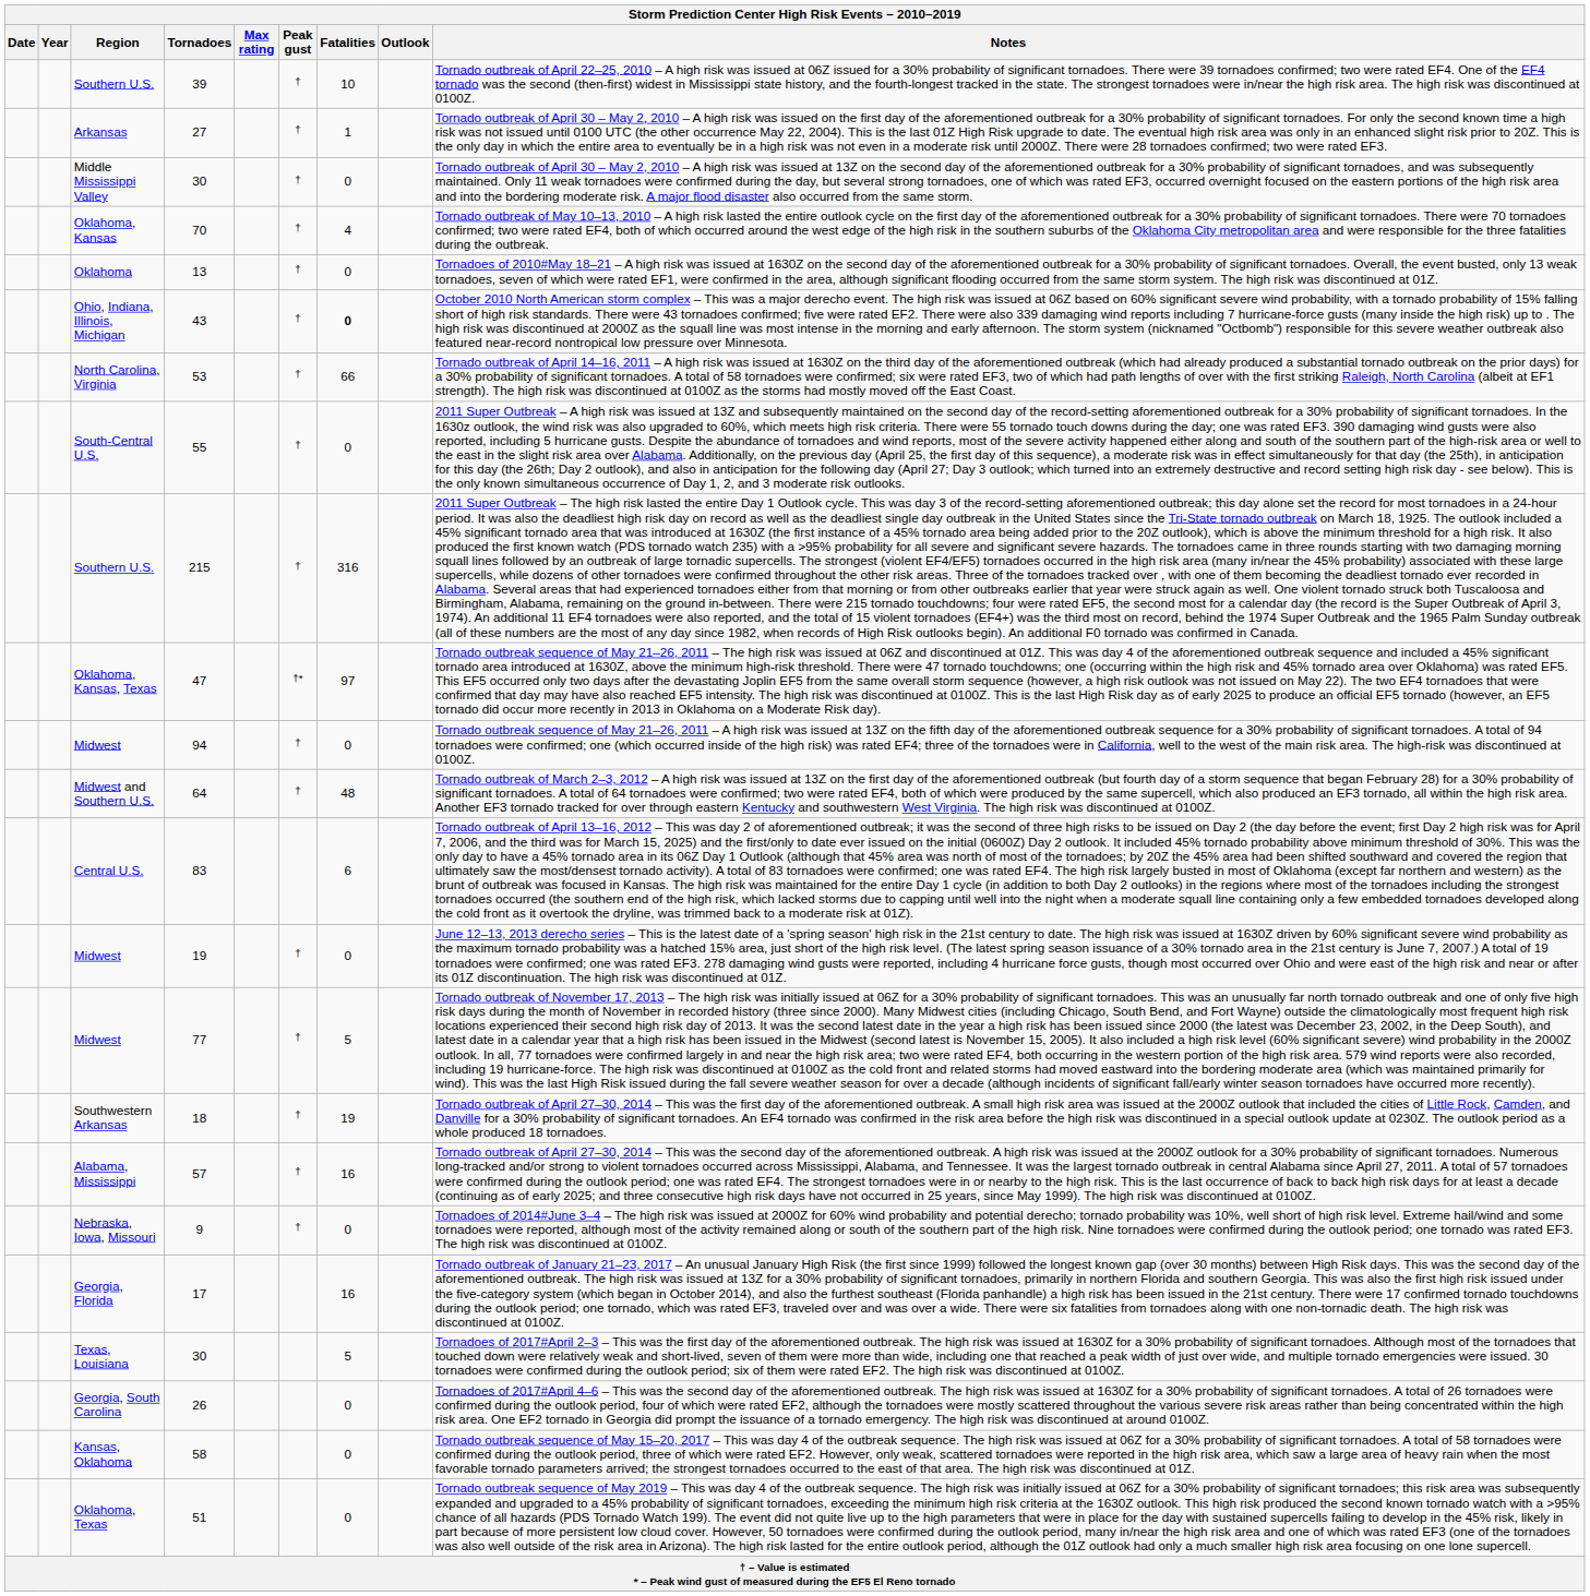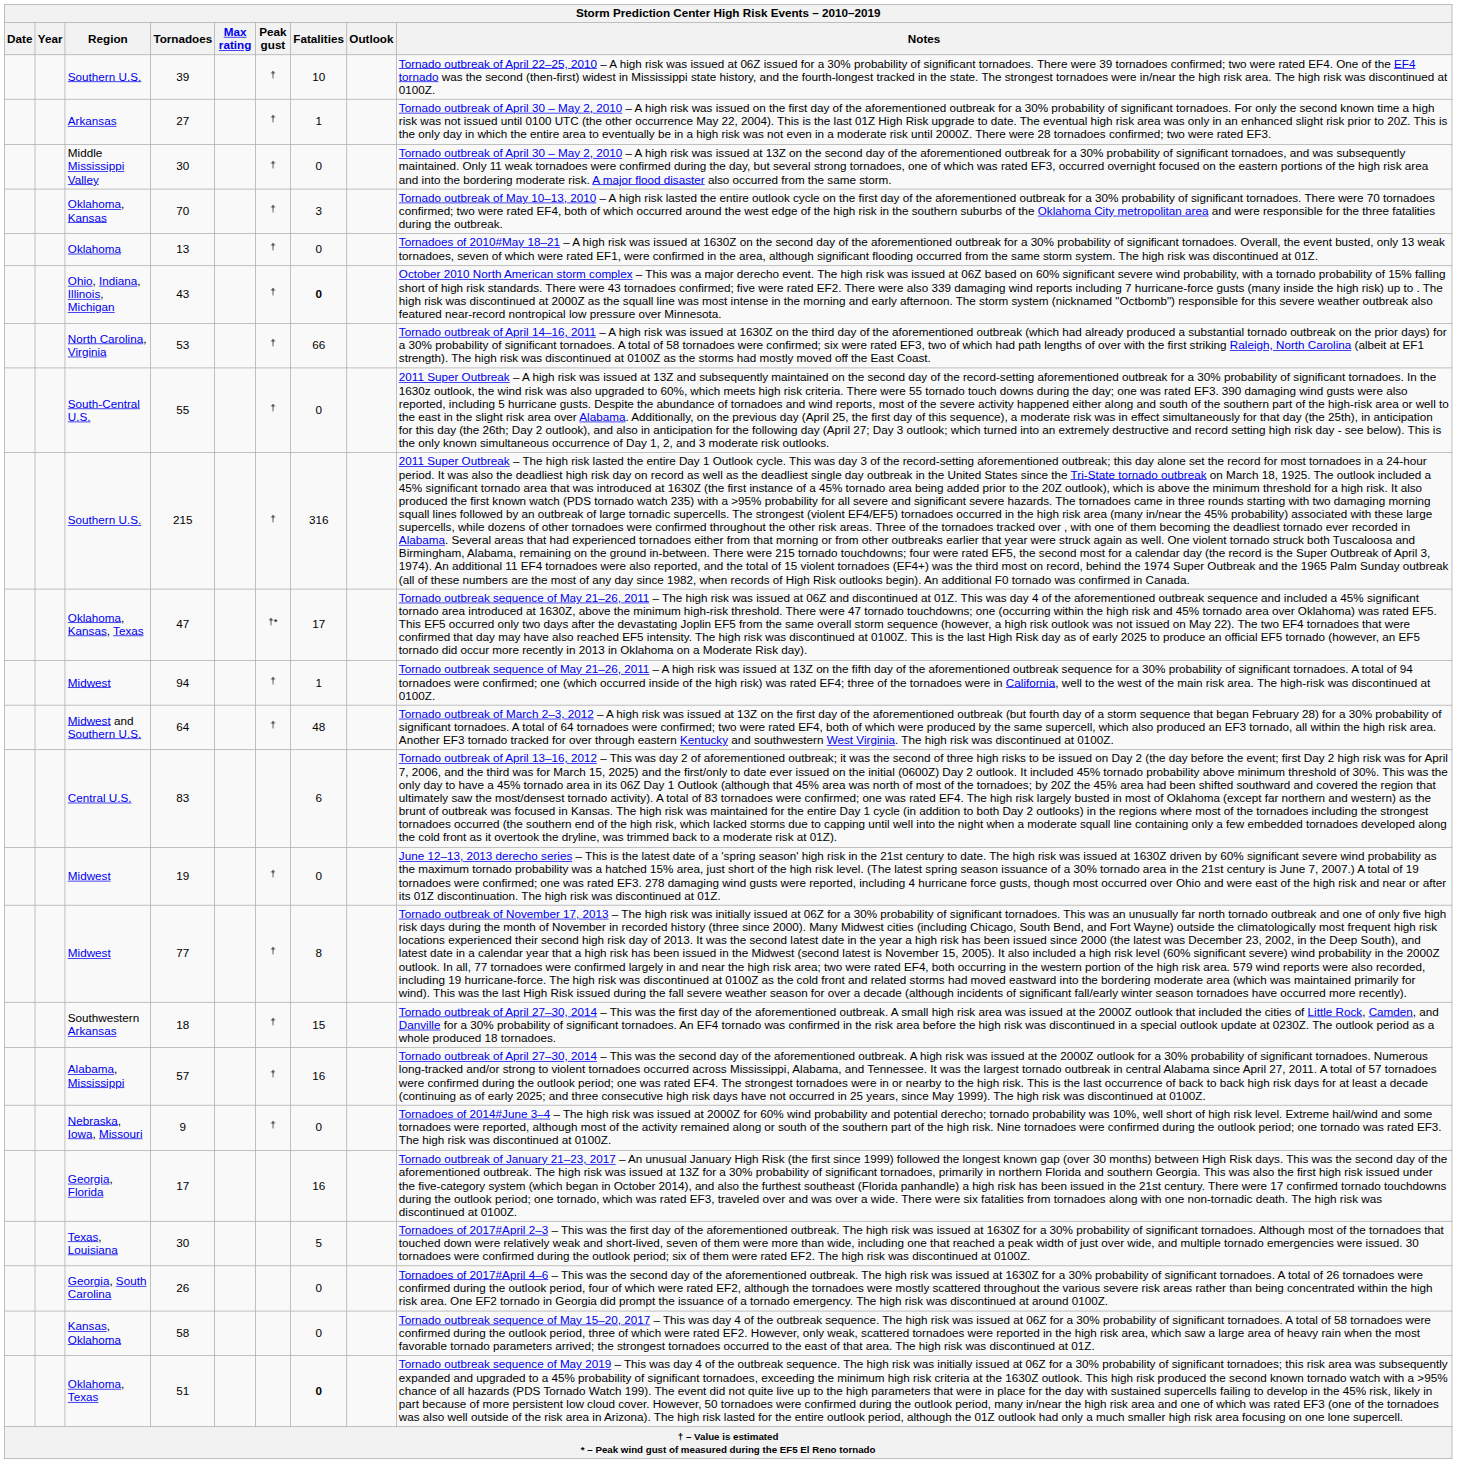70 | Fatalities: 4 -> 3
47 | Fatalities: 97 -> 17
94 | Fatalities: 0 -> 1
77 | Fatalities: 5 -> 8
18 | Fatalities: 19 -> 15
51 | Fatalities: normal -> bold
